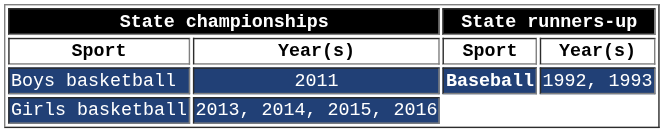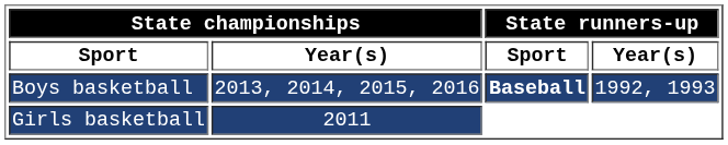Boys basketball | State championships / Year(s): 2011 -> 2013, 2014, 2015, 2016
Girls basketball | State championships / Year(s): 2013, 2014, 2015, 2016 -> 2011
